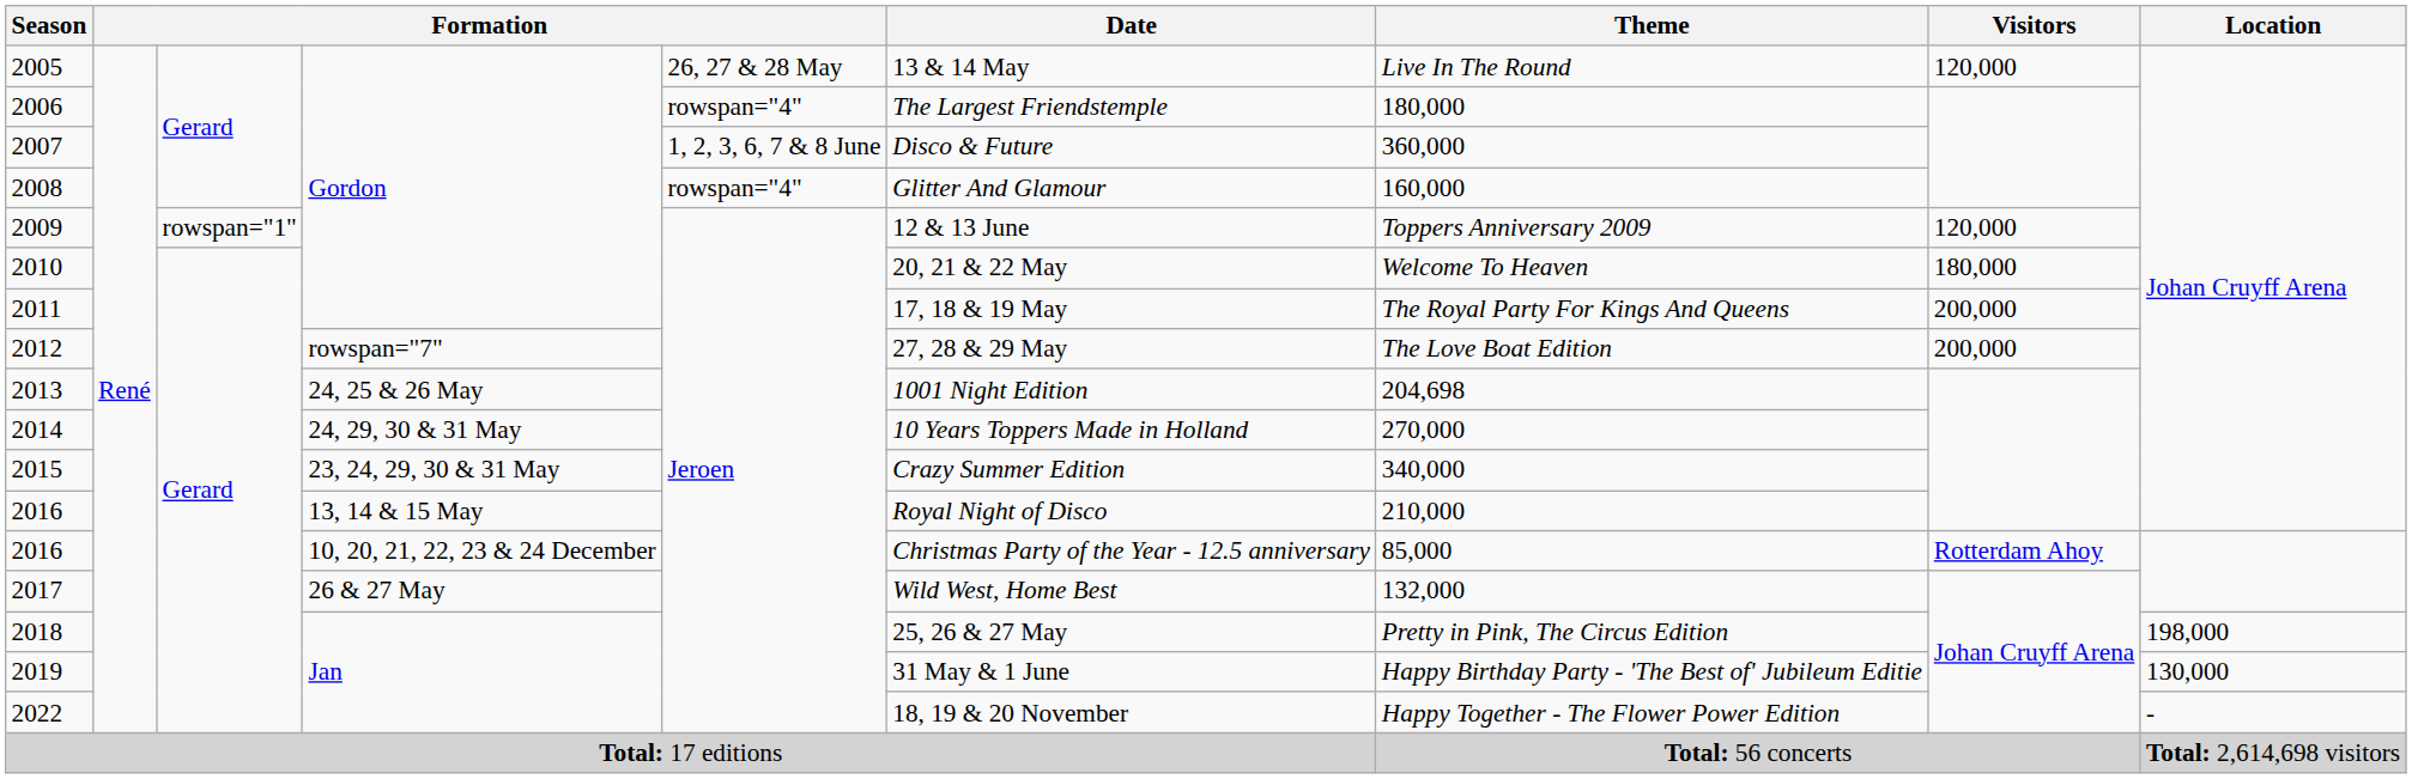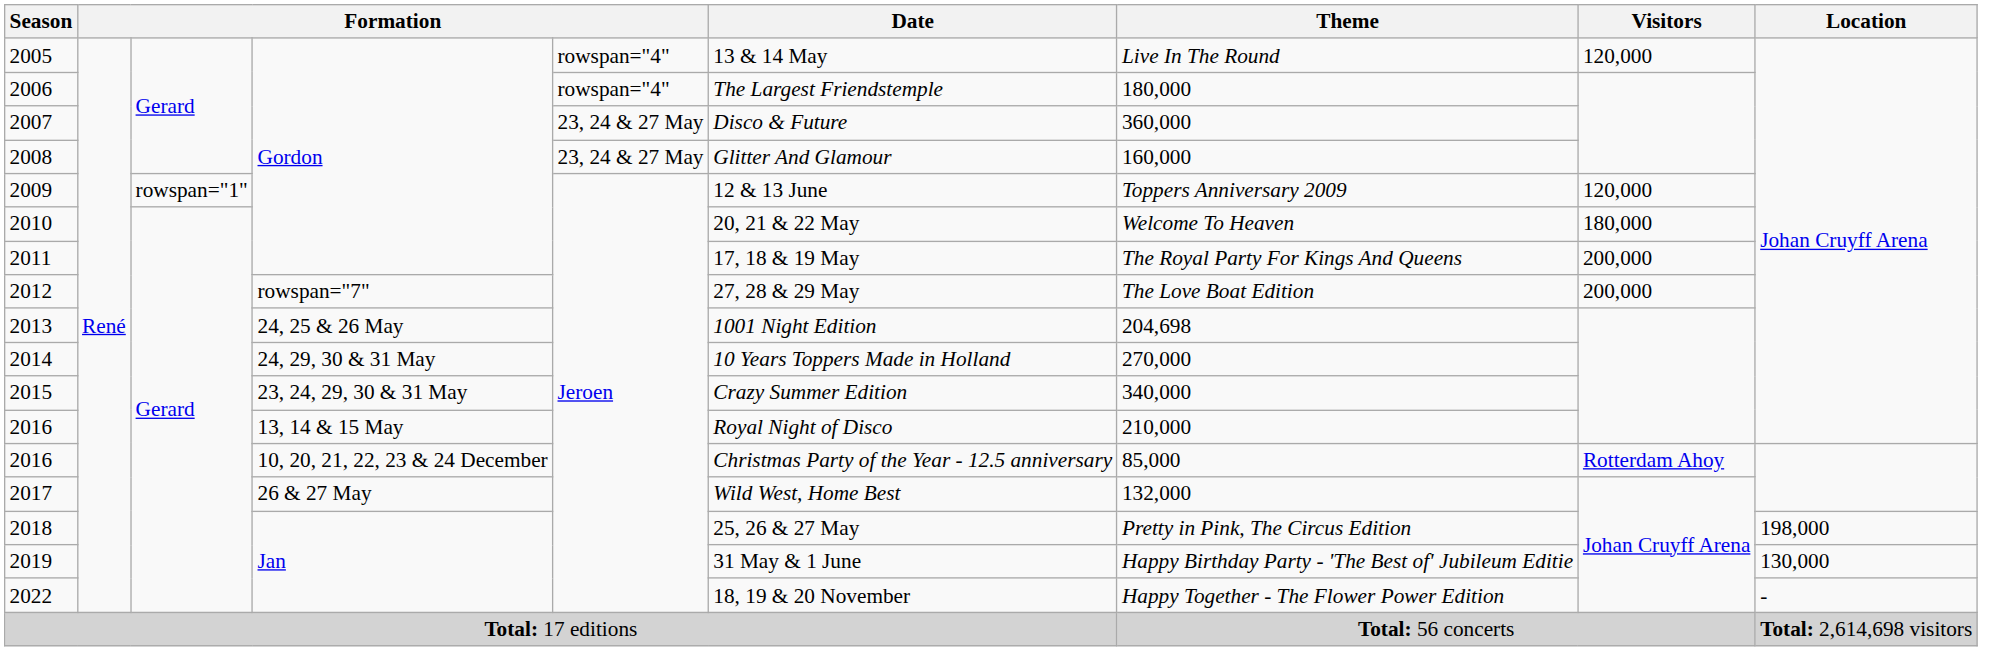2005 | column 5: 26, 27 & 28 May -> rowspan="4"
2007 | column 5: 1, 2, 3, 6, 7 & 8 June -> 23, 24 & 27 May
2008 | column 5: rowspan="4" -> 23, 24 & 27 May
